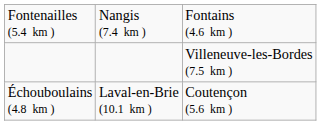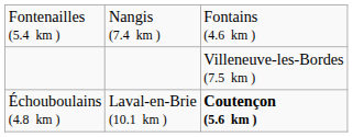Échouboulains (4.8 km ) | column 3: normal -> bold
